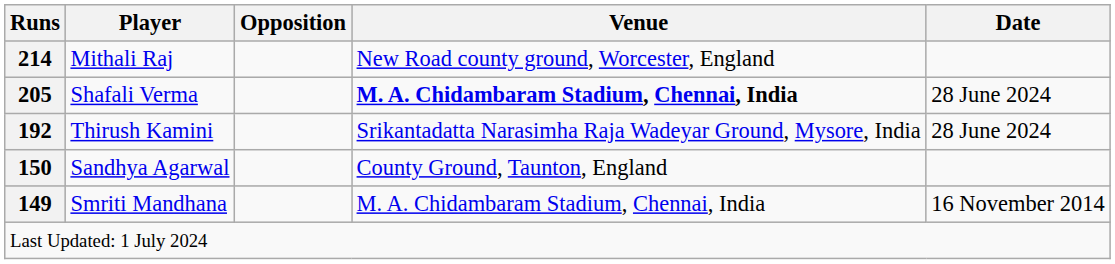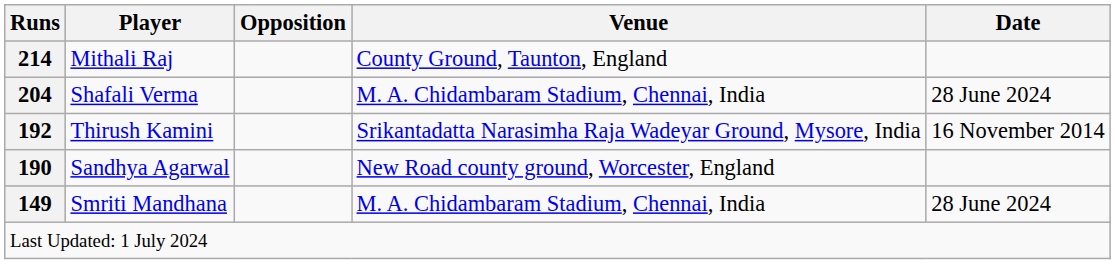Mithali Raj | Venue: New Road county ground, Worcester, England -> County Ground, Taunton, England
Shafali Verma | Runs: 205 -> 204
Shafali Verma | Venue: bold -> normal
Thirush Kamini | Date: 28 June 2024 -> 16 November 2014
Sandhya Agarwal | Runs: 150 -> 190
Sandhya Agarwal | Venue: County Ground, Taunton, England -> New Road county ground, Worcester, England
Smriti Mandhana | Date: 16 November 2014 -> 28 June 2024
